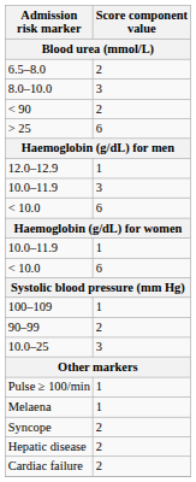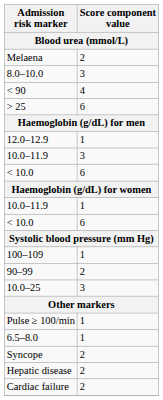row 3 | Admission risk marker: 6.5–8.0 -> Melaena
row 5 | Score component value: 2 -> 4
row 20 | Admission risk marker: Melaena -> 6.5–8.0
